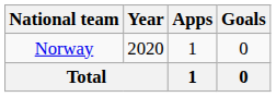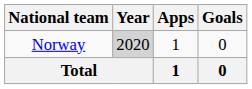Norway | Year: no background -> lightgrey background
